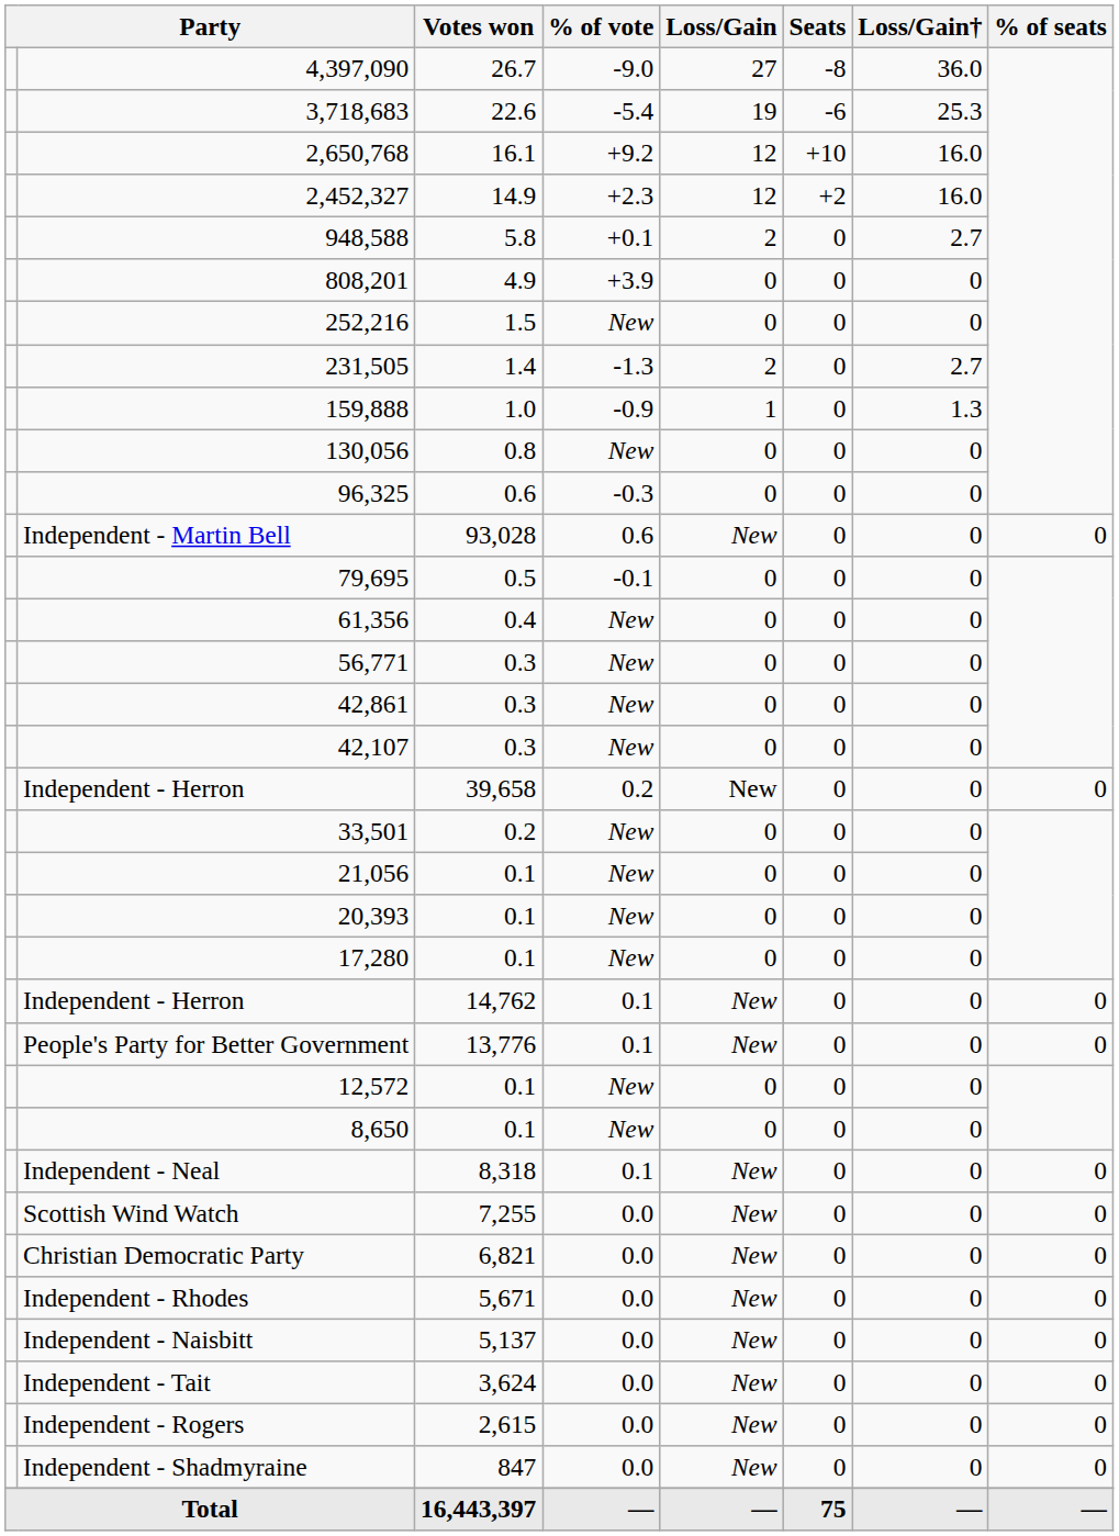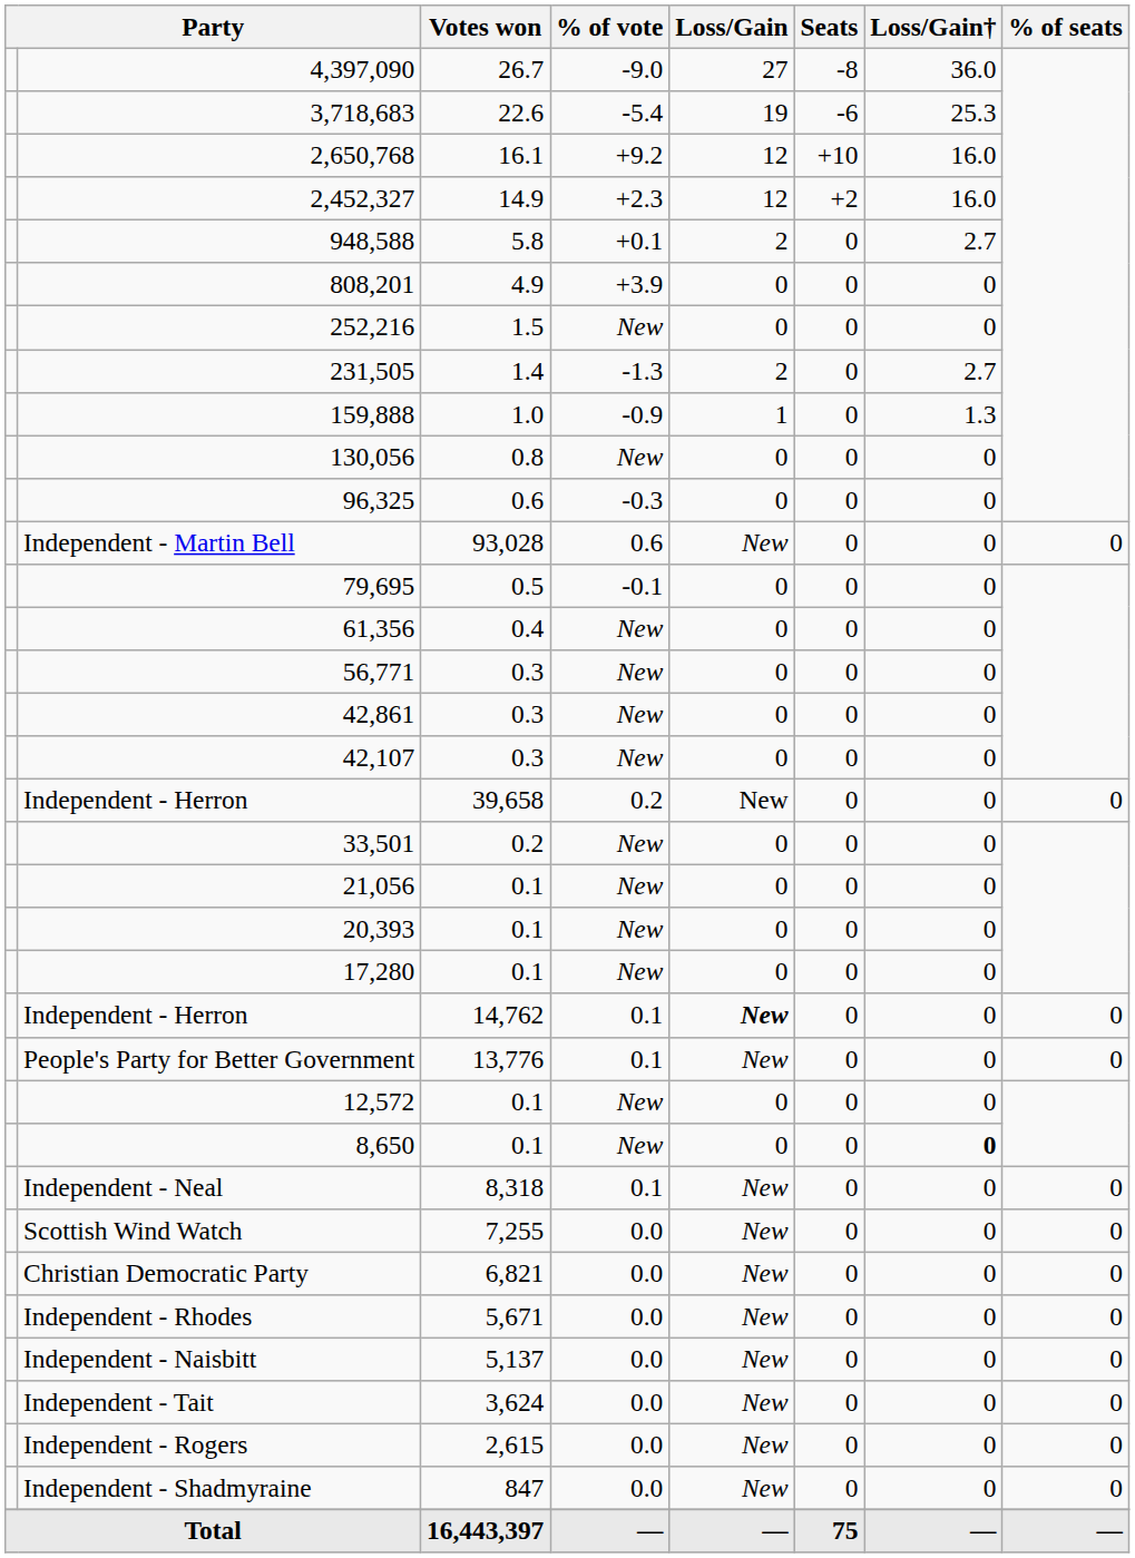Independent - Herron / 14,762 | Loss/Gain: normal -> bold
8,650 | Loss/Gain†: normal -> bold
